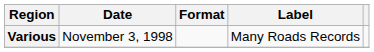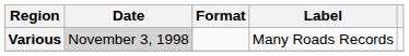Various | Date: no background -> lightgrey background
